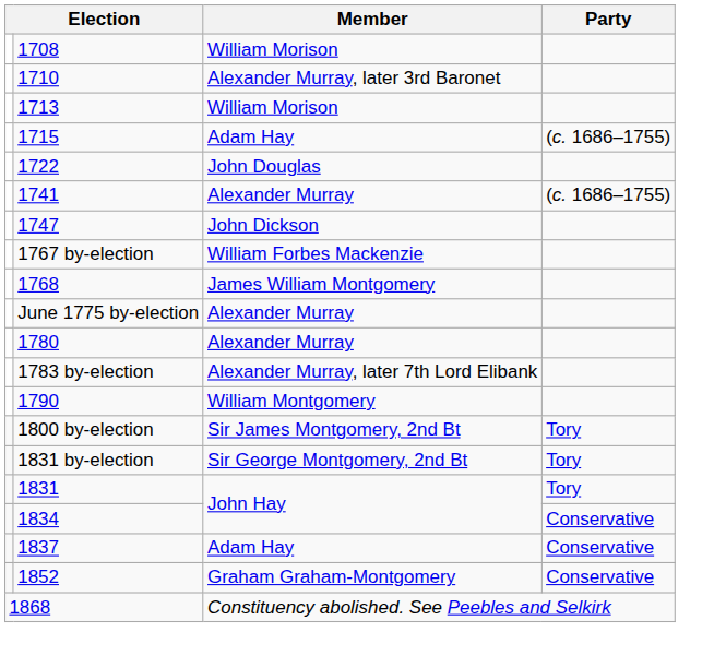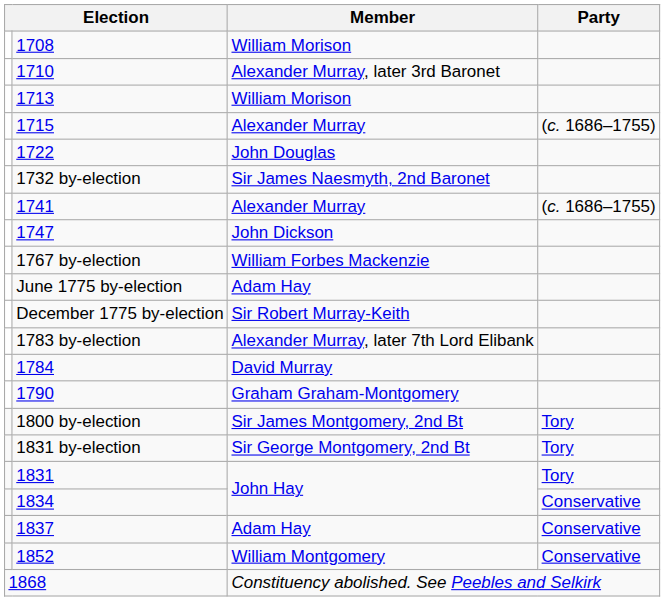1715 | Member: Adam Hay -> Alexander Murray
+ row: 1732 by-election | Sir James Naesmyth, 2nd Baronet
- row: 1768 | James William Montgomery
June 1775 by-election | Member: Alexander Murray -> Adam Hay
+ row: December 1775 by-election | Sir Robert Murray-Keith
- row: 1780 | Alexander Murray
+ row: 1784 | David Murray
1790 | Member: William Montgomery -> Graham Graham-Montgomery
1852 | Member: Graham Graham-Montgomery -> William Montgomery
